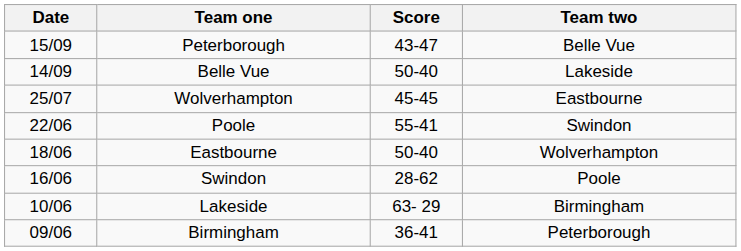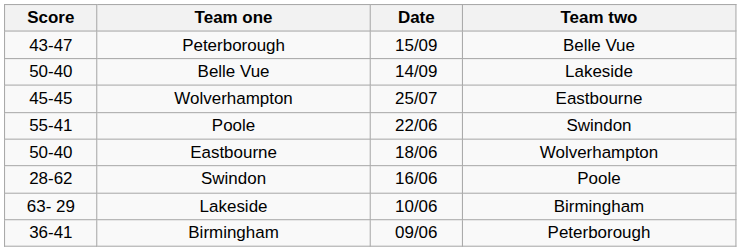columns swapped: Date <-> Score
